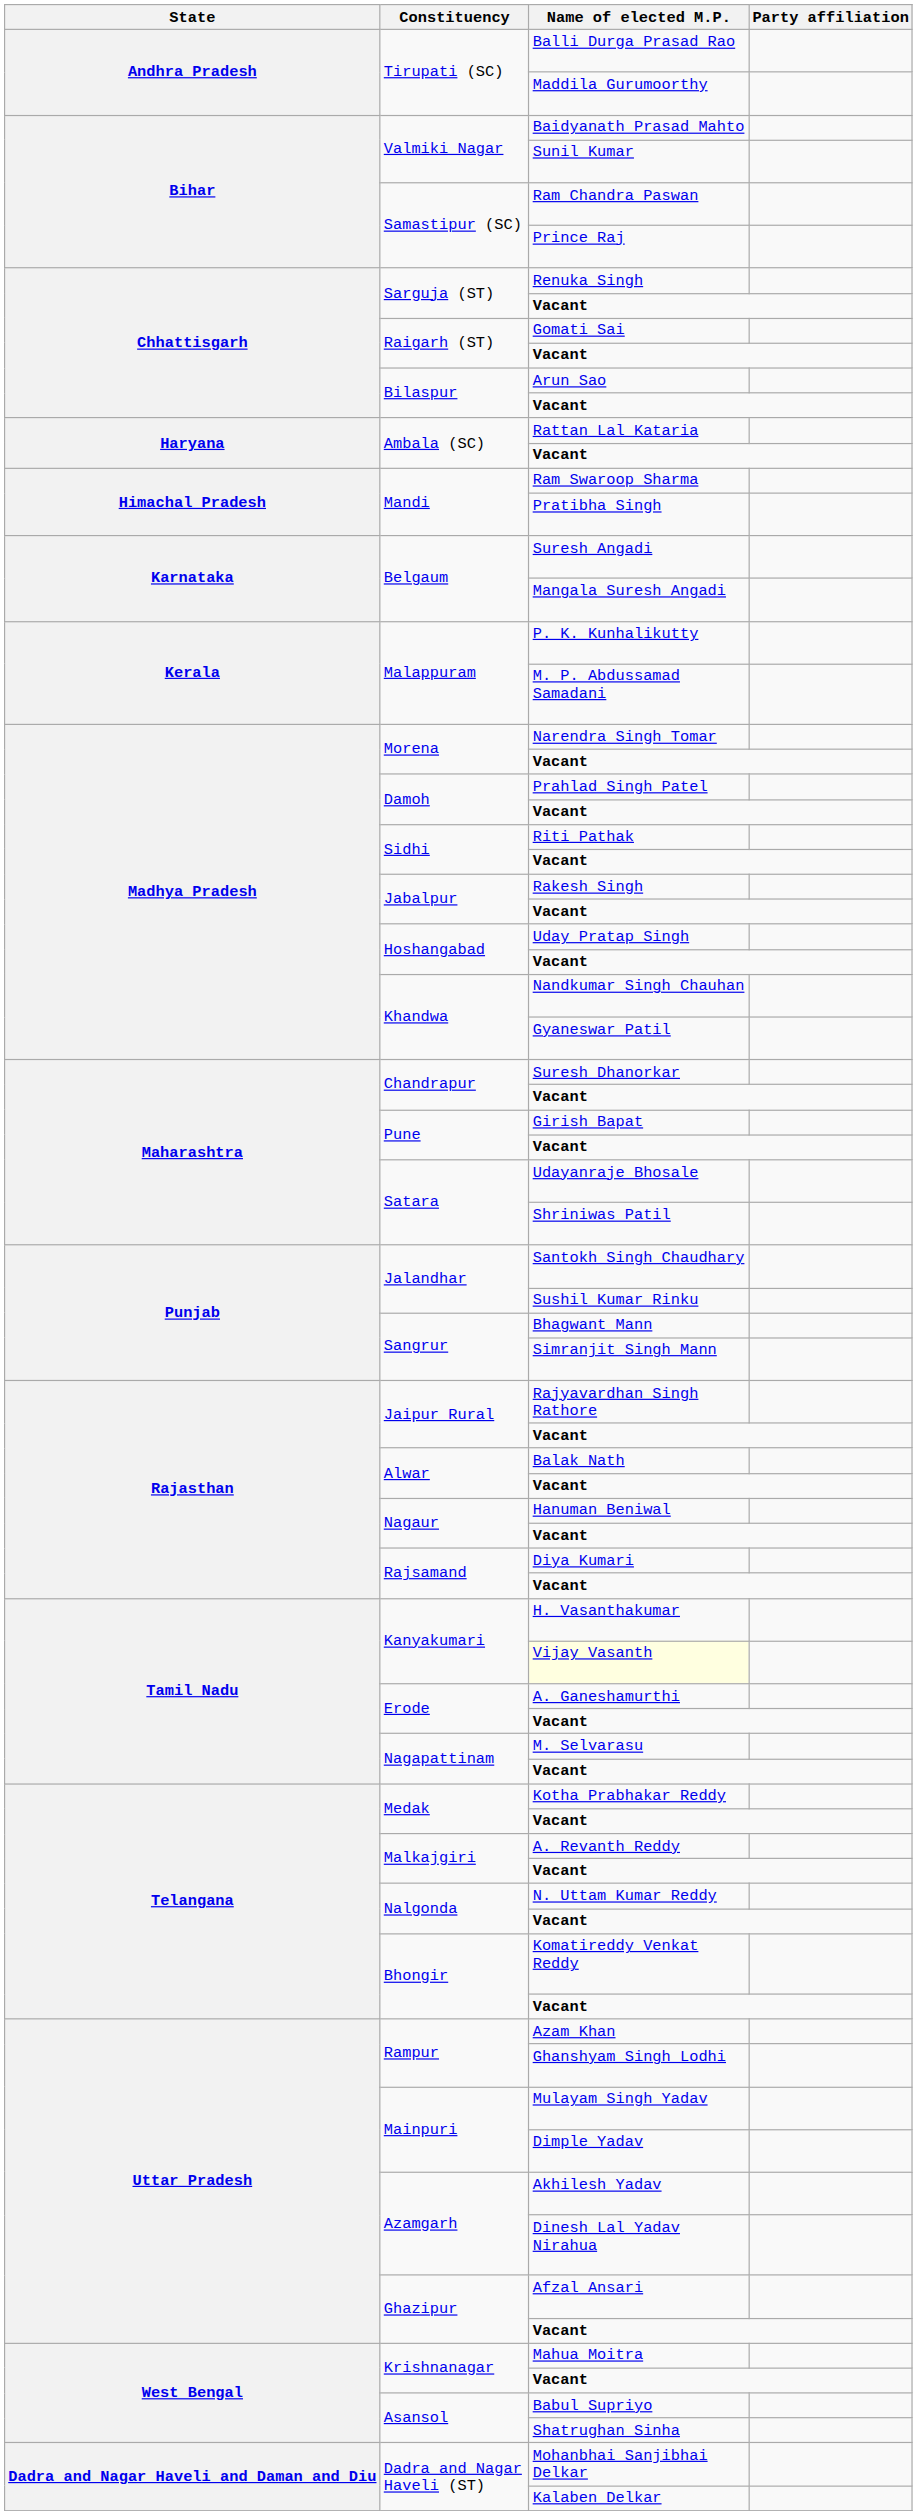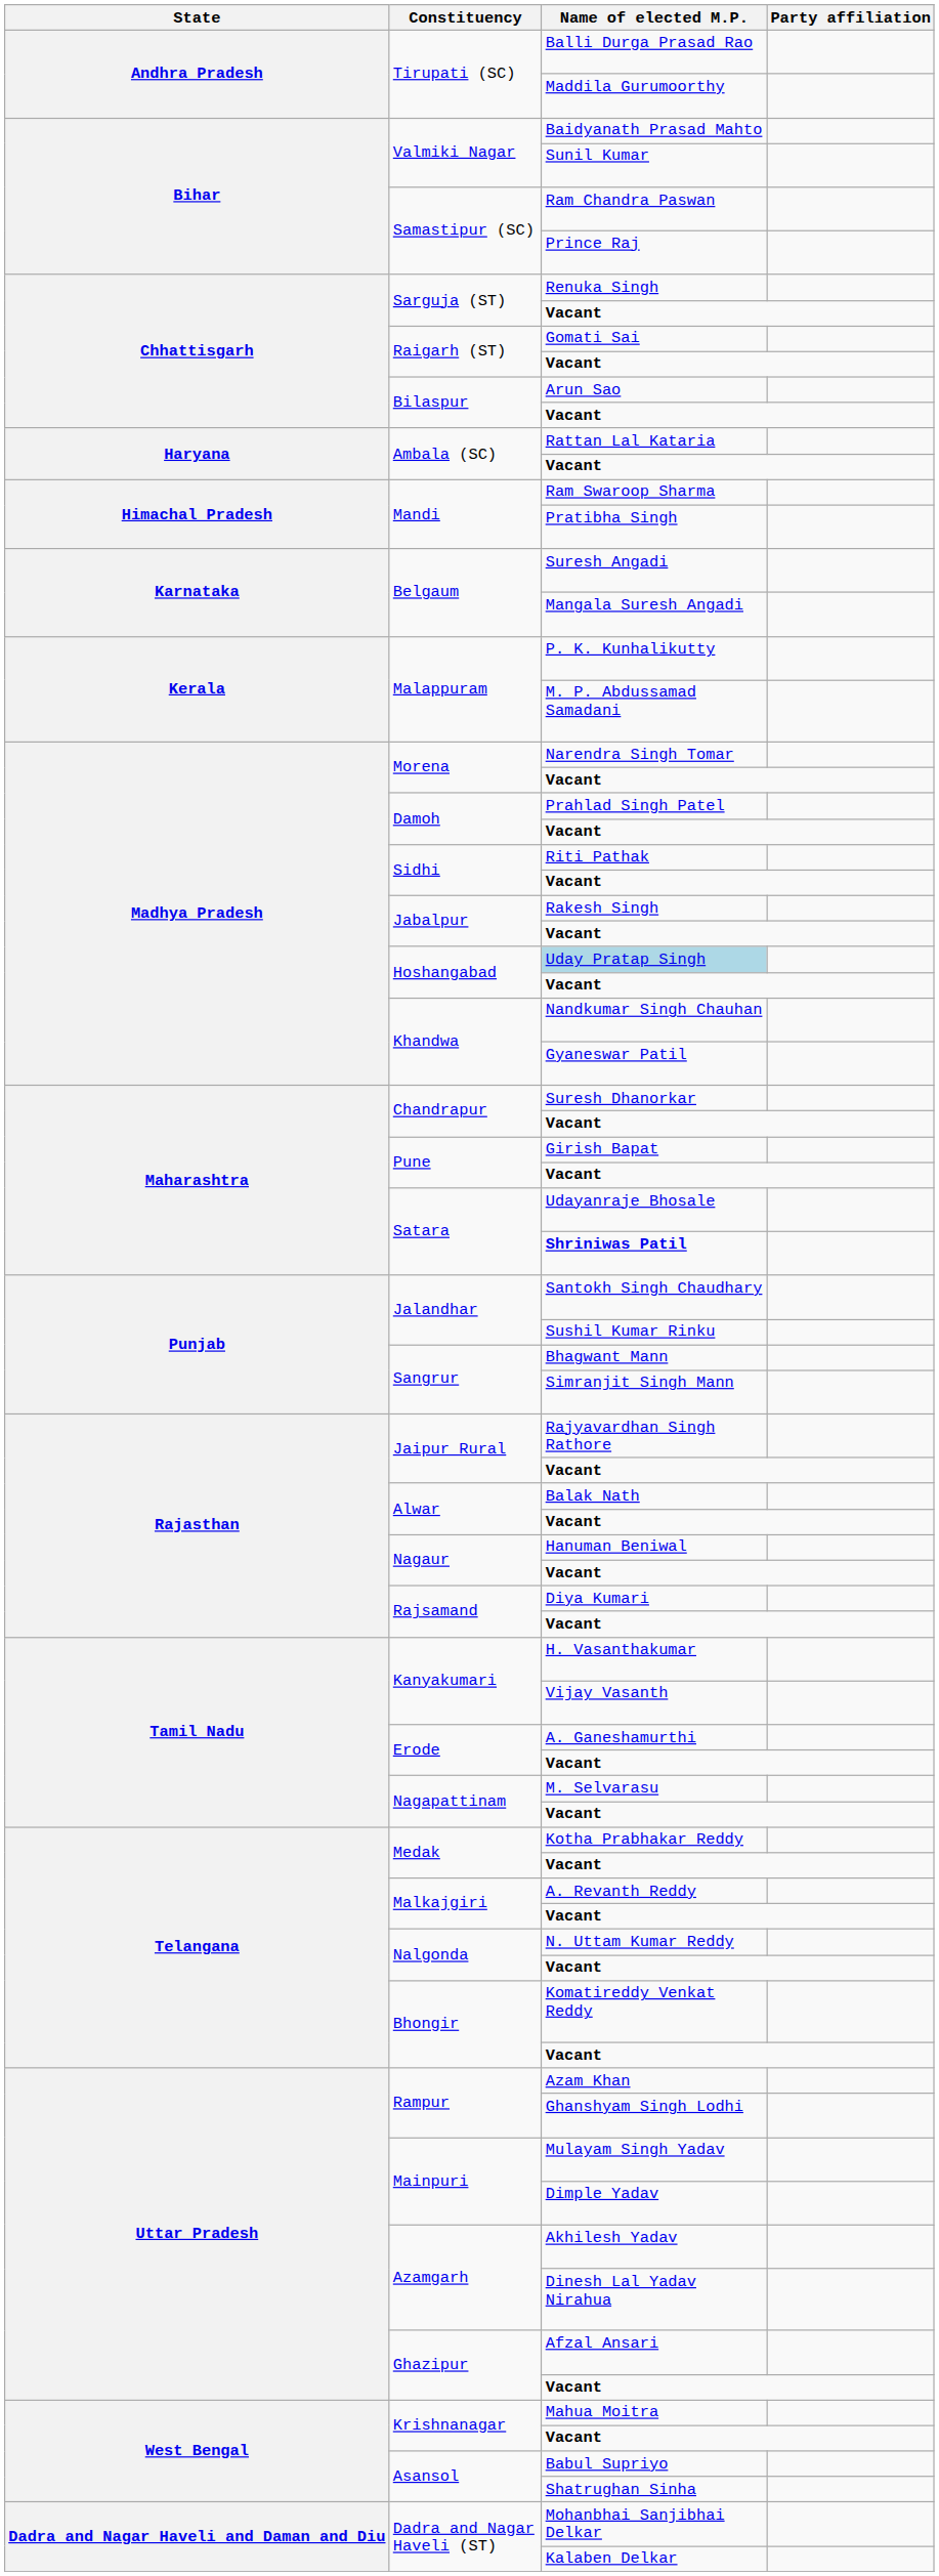Uday Pratap Singh | Name of elected M.P.: no background -> lightblue background
Shriniwas Patil | Name of elected M.P.: normal -> bold
Vijay Vasanth | Name of elected M.P.: lightyellow background -> no background
